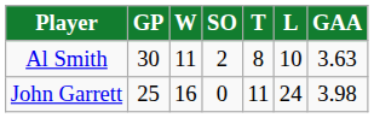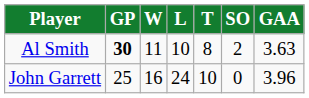columns swapped: L <-> SO
Al Smith | GP: normal -> bold
John Garrett | T: 11 -> 10
John Garrett | GAA: 3.98 -> 3.96
